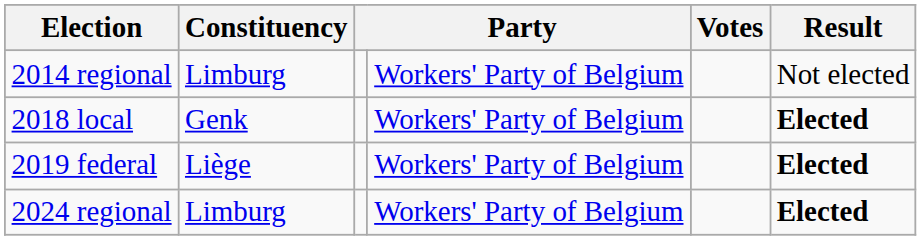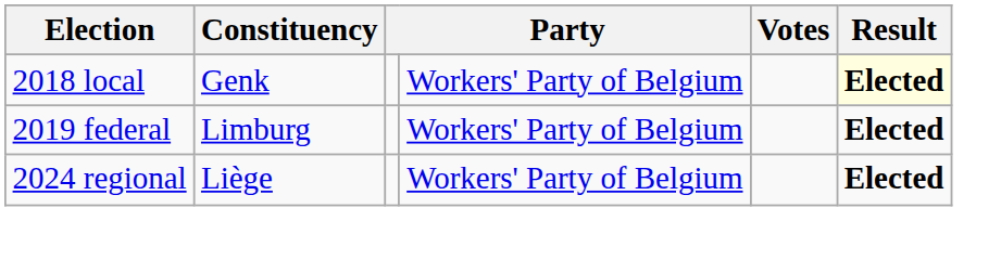- row: 2014 regional | Limburg | Workers' Party of Belgium | Not elected
2018 local | Result: no background -> lightyellow background
2019 federal | Constituency: Liège -> Limburg
2024 regional | Constituency: Limburg -> Liège
